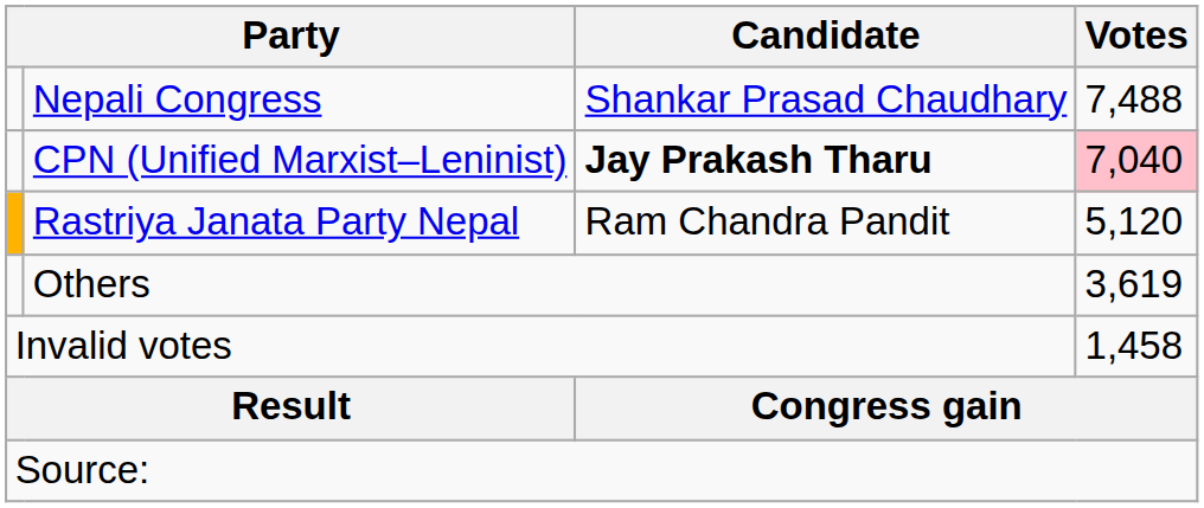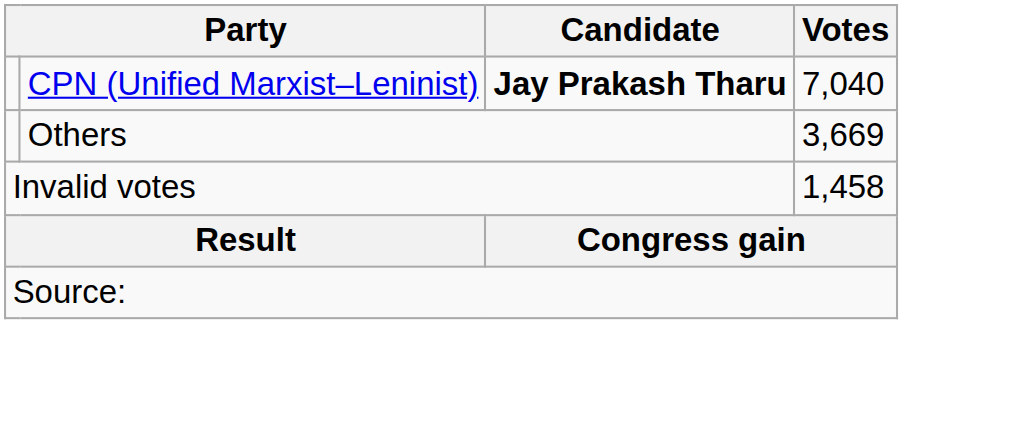- row: Nepali Congress | Shankar Prasad Chaudhary | 7,488
CPN (Unified Marxist–Leninist) | Votes: pink background -> no background
- row: Rastriya Janata Party Nepal | Ram Chandra Pandit | 5,120
Others | Votes: 3,619 -> 3,669
